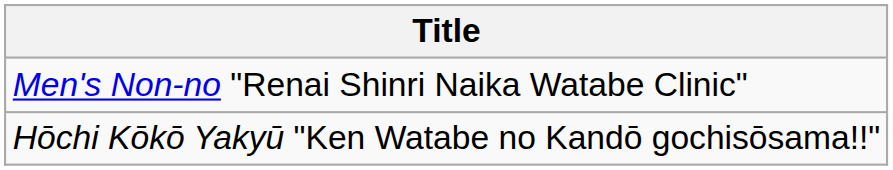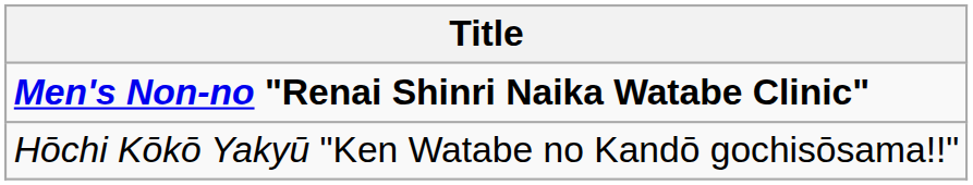row 2 | column 1: normal -> bold
